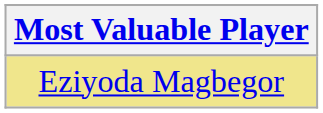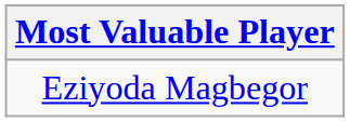row 2 | column 1: khaki background -> no background
